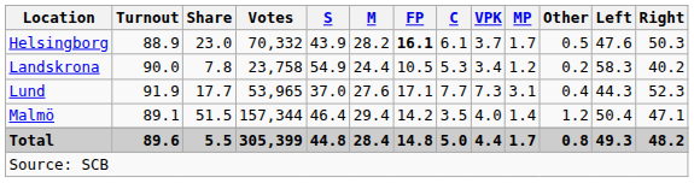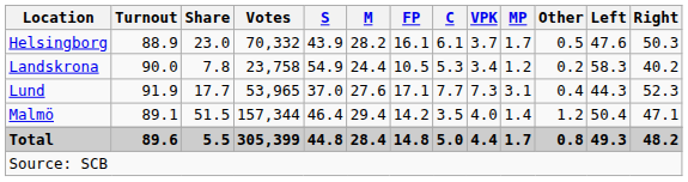Helsingborg | FP: bold -> normal
